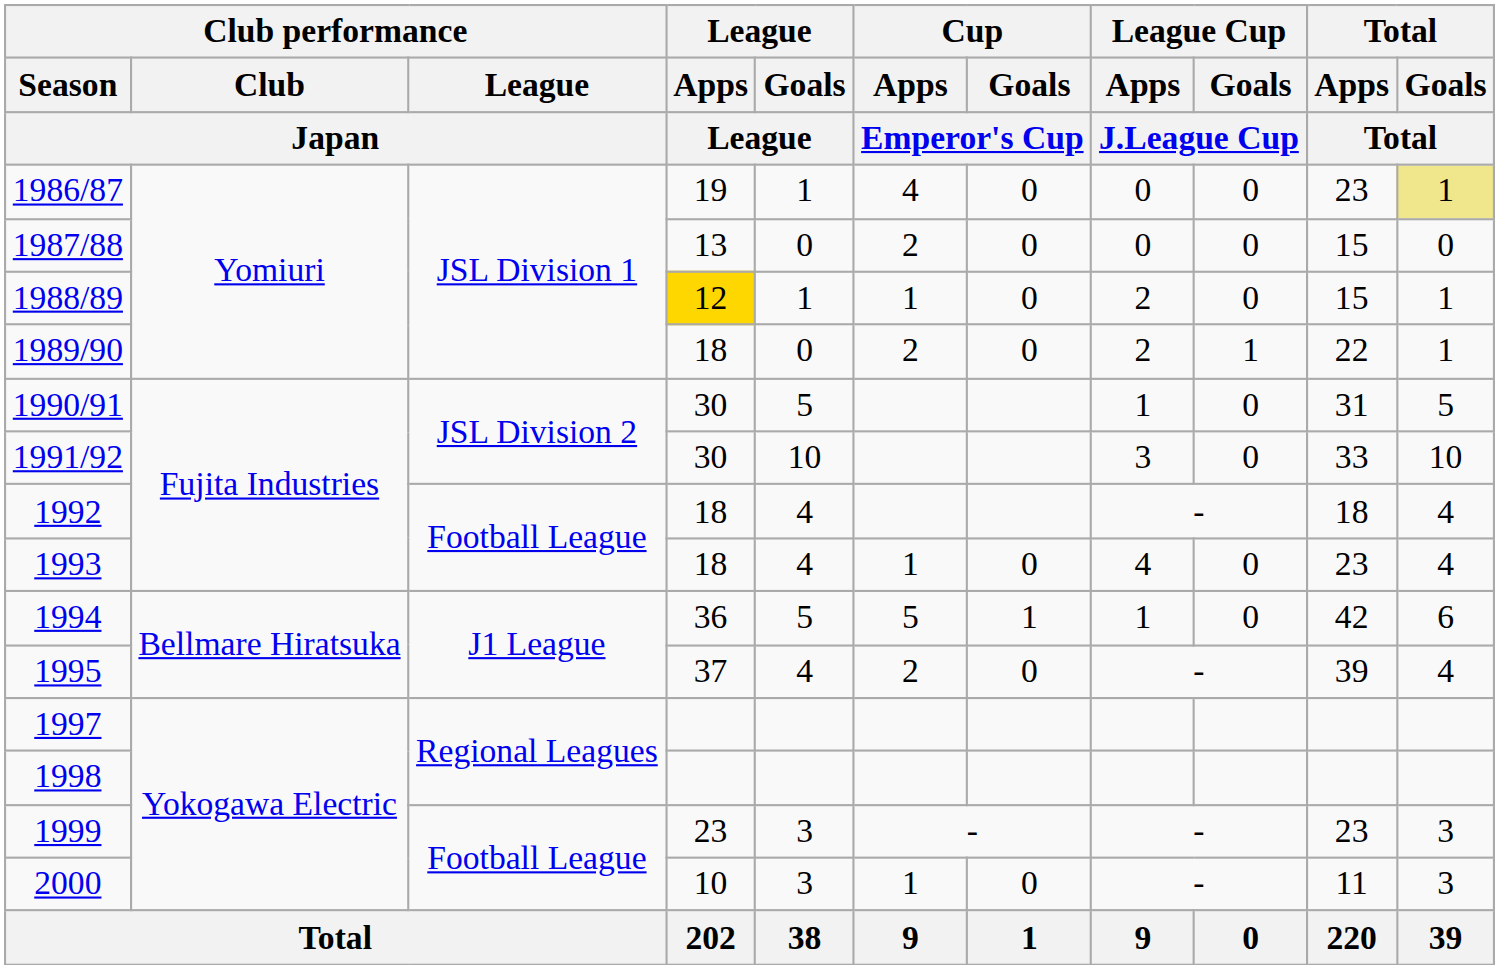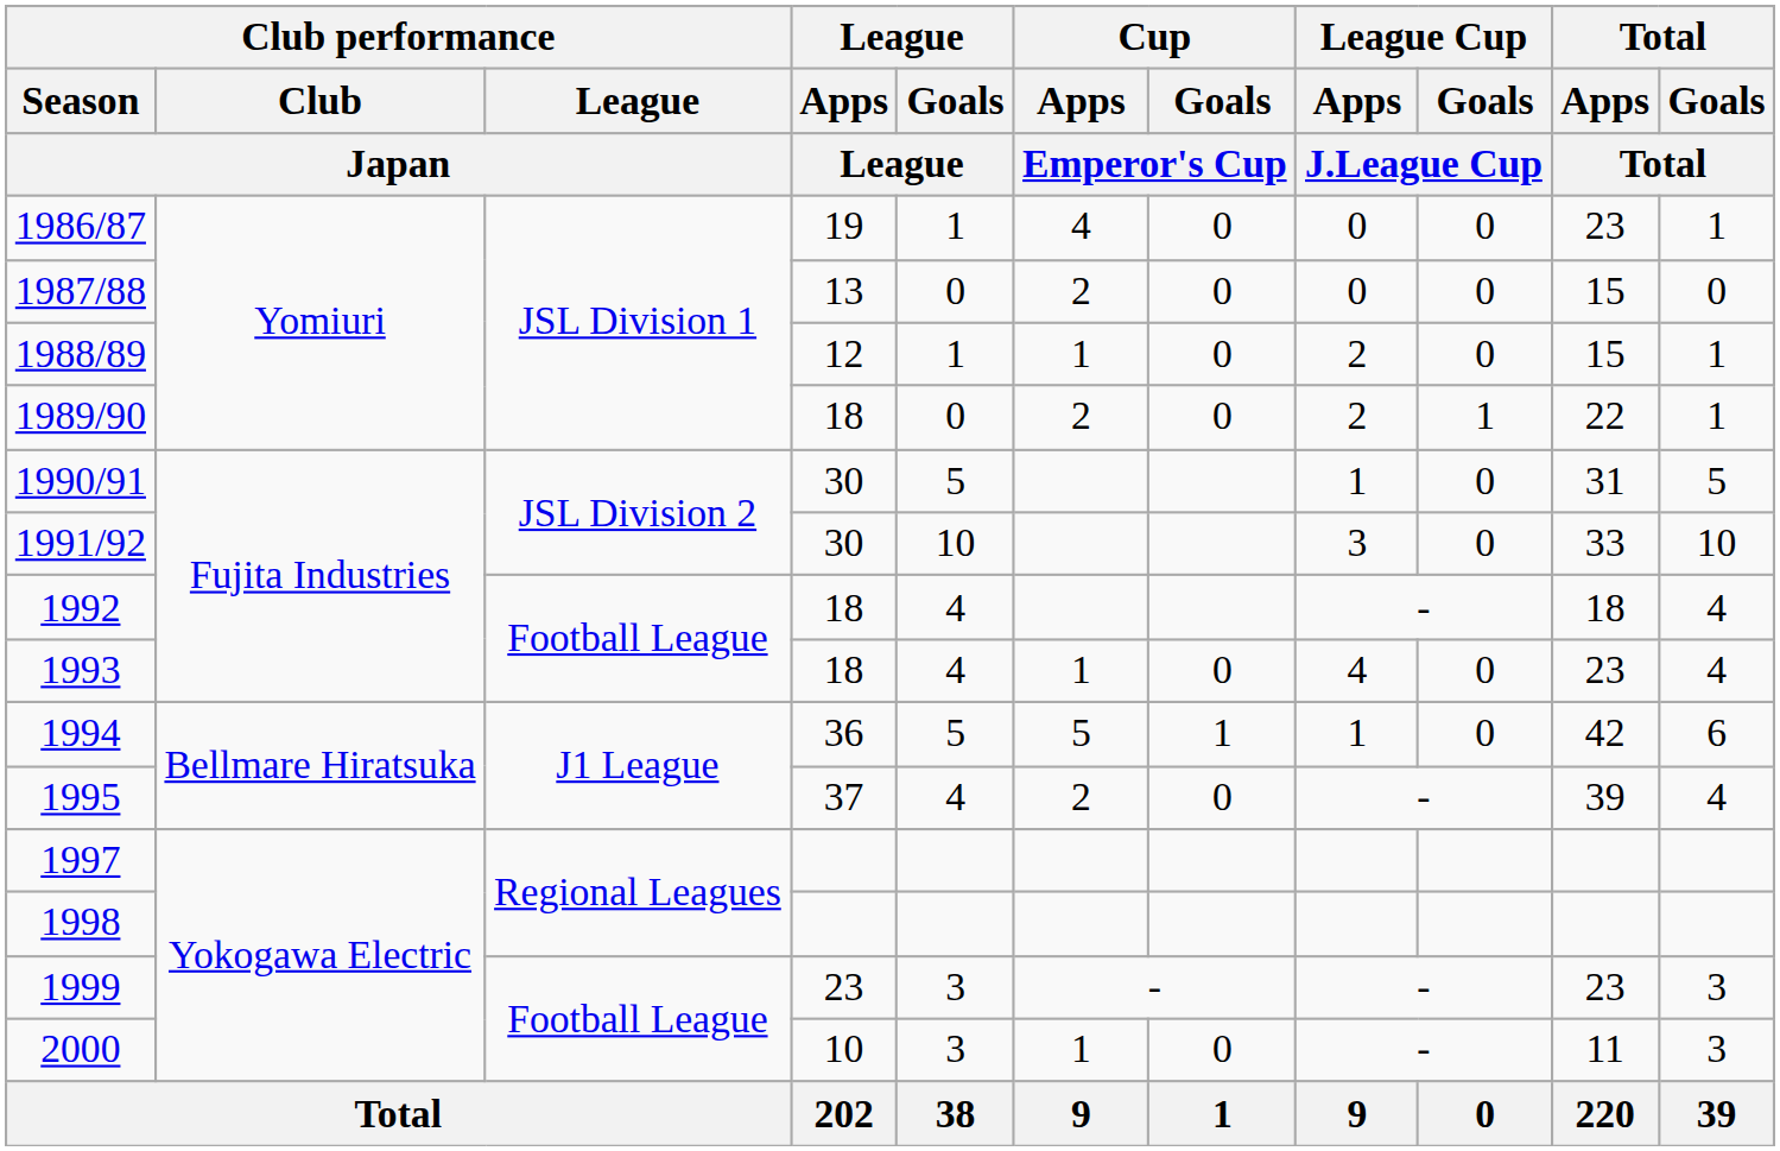1986/87 | Total / Goals / Total: khaki background -> no background
1988/89 | League / Apps / League: gold background -> no background
